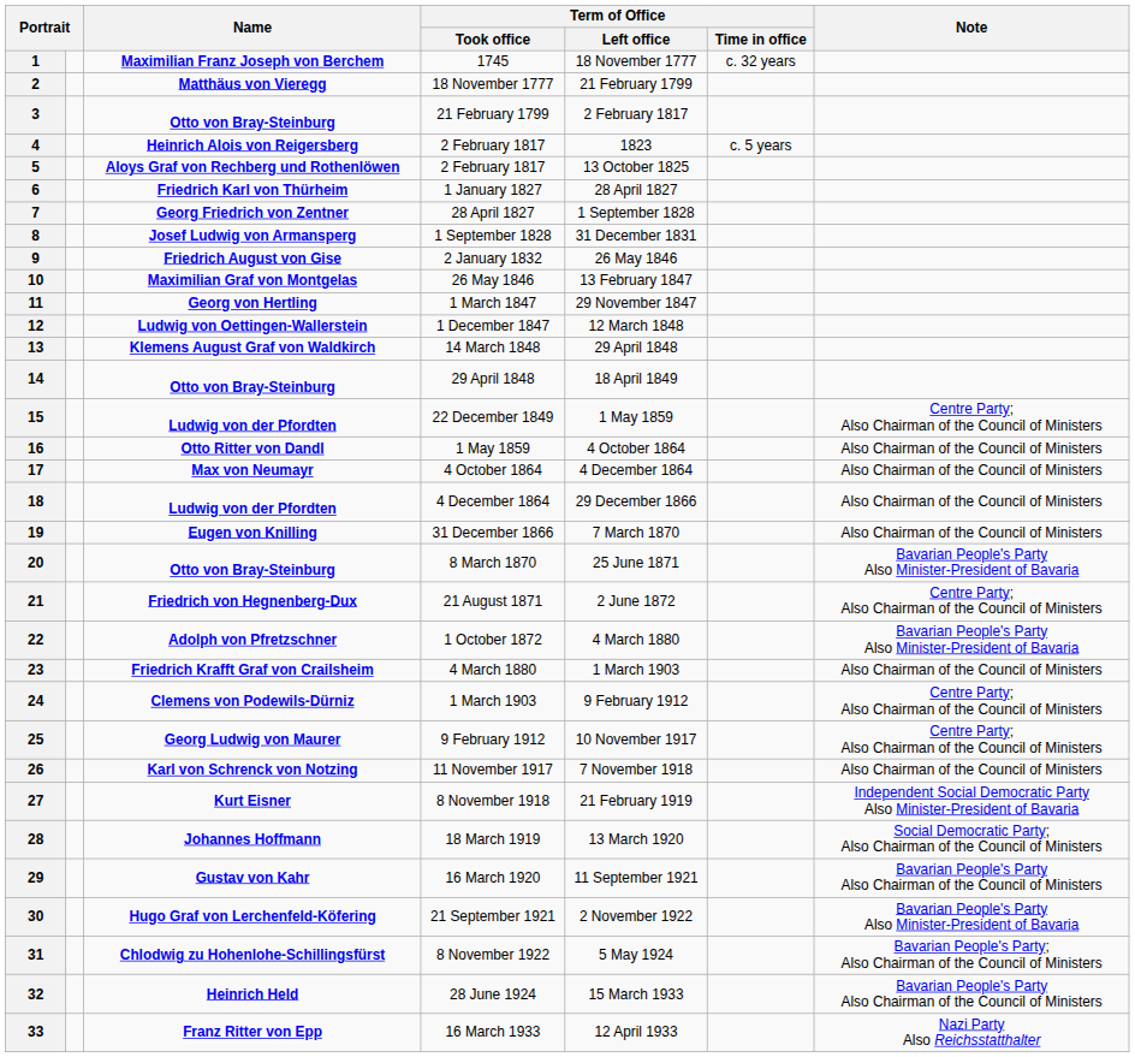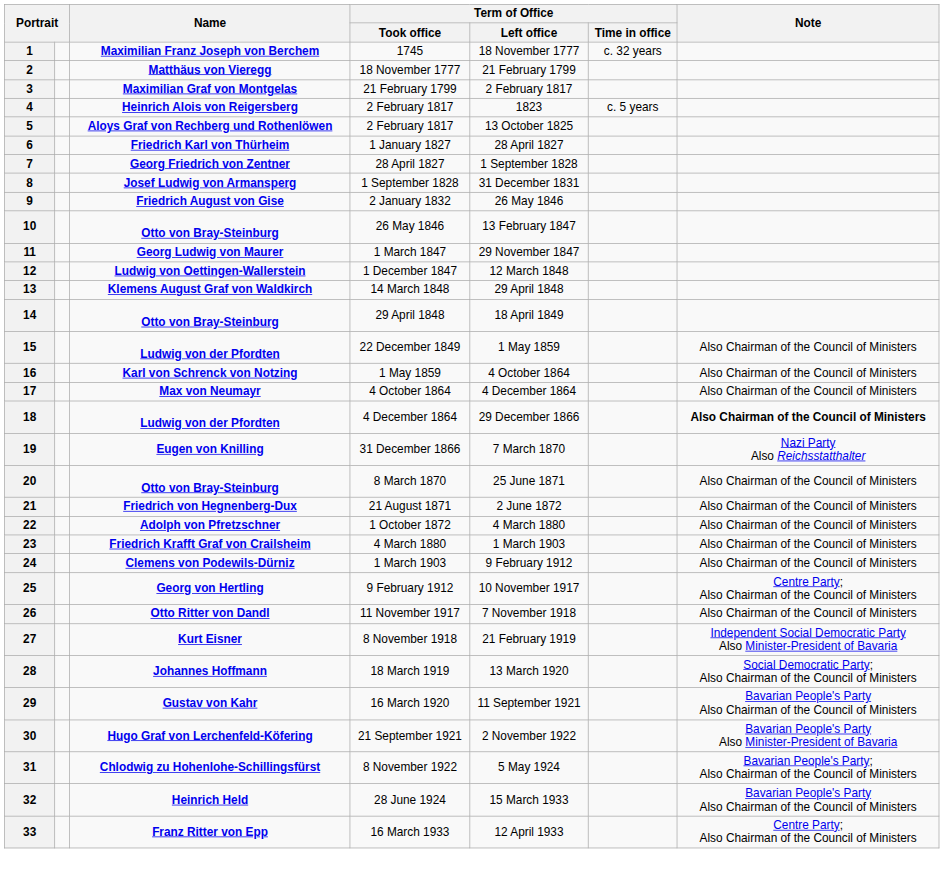3 | Name: Otto von Bray-Steinburg -> Maximilian Graf von Montgelas
10 | Name: Maximilian Graf von Montgelas -> Otto von Bray-Steinburg
11 | Name: Georg von Hertling -> Georg Ludwig von Maurer
15 | Note: Centre Party; Also Chairman of the Council of Ministers -> Also Chairman of the Council of Ministers
16 | Name: Otto Ritter von Dandl -> Karl von Schrenck von Notzing
18 | Note: normal -> bold
19 | Note: Also Chairman of the Council of Ministers -> Nazi Party Also Reichsstatthalter
20 | Note: Bavarian People's Party Also Minister-President of Bavaria -> Also Chairman of the Council of Ministers
21 | Note: Centre Party; Also Chairman of the Council of Ministers -> Also Chairman of the Council of Ministers
22 | Note: Bavarian People's Party Also Minister-President of Bavaria -> Also Chairman of the Council of Ministers
24 | Note: Centre Party; Also Chairman of the Council of Ministers -> Also Chairman of the Council of Ministers
25 | Name: Georg Ludwig von Maurer -> Georg von Hertling
26 | Name: Karl von Schrenck von Notzing -> Otto Ritter von Dandl
33 | Note: Nazi Party Also Reichsstatthalter -> Centre Party; Also Chairman of the Council of Ministers
